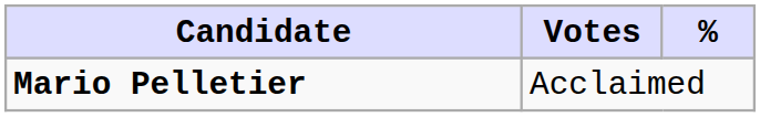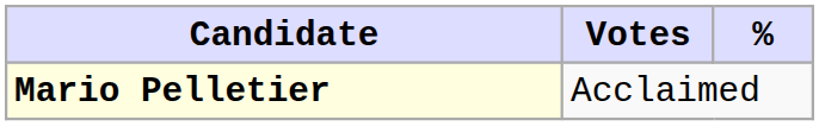Mario Pelletier | Candidate: no background -> lightyellow background
